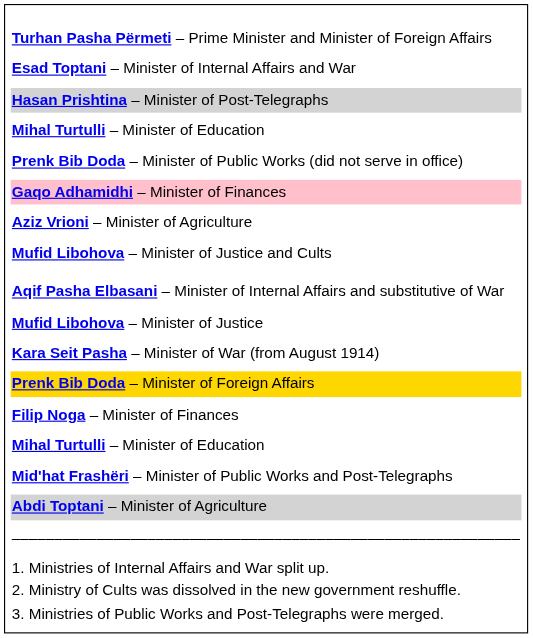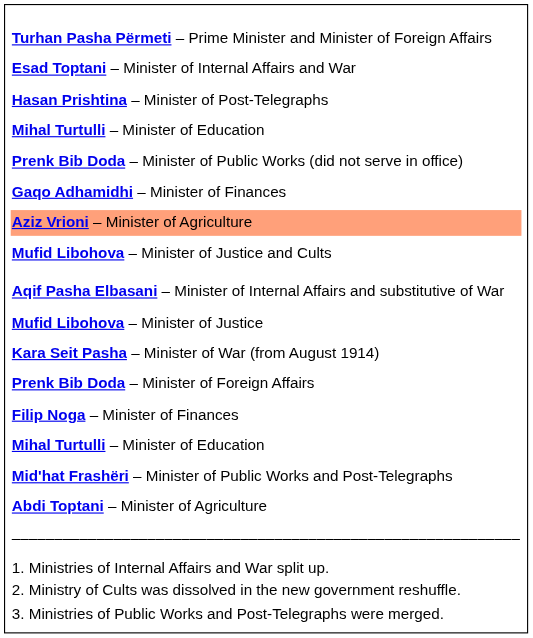Hasan Prishtina – Minister of Post-Telegraphs | column 1: lightgrey background -> no background
Gaqo Adhamidhi – Minister of Finances | column 1: pink background -> no background
Aziz Vrioni – Minister of Agriculture | column 1: no background -> lightsalmon background
Prenk Bib Doda – Minister of Foreign Affairs | column 1: gold background -> no background
Abdi Toptani – Minister of Agriculture | column 1: lightgrey background -> no background
